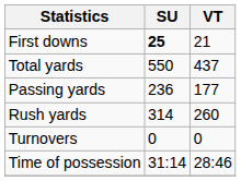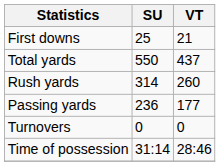First downs | SU: bold -> normal
rows swapped: Rush yards <-> Passing yards
